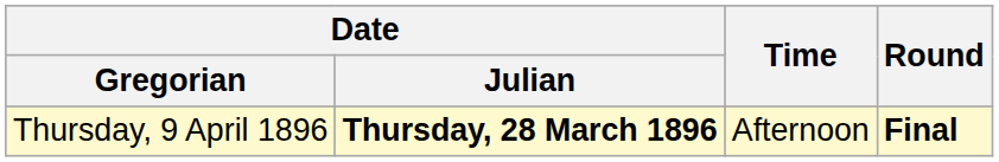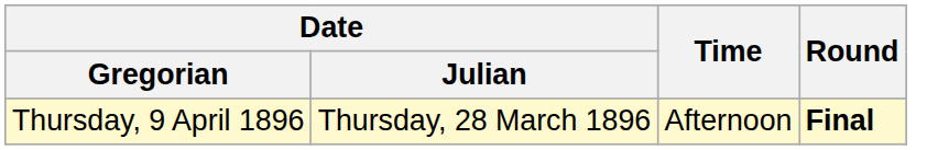Thursday, 9 April 1896 | Date / Julian: bold -> normal
